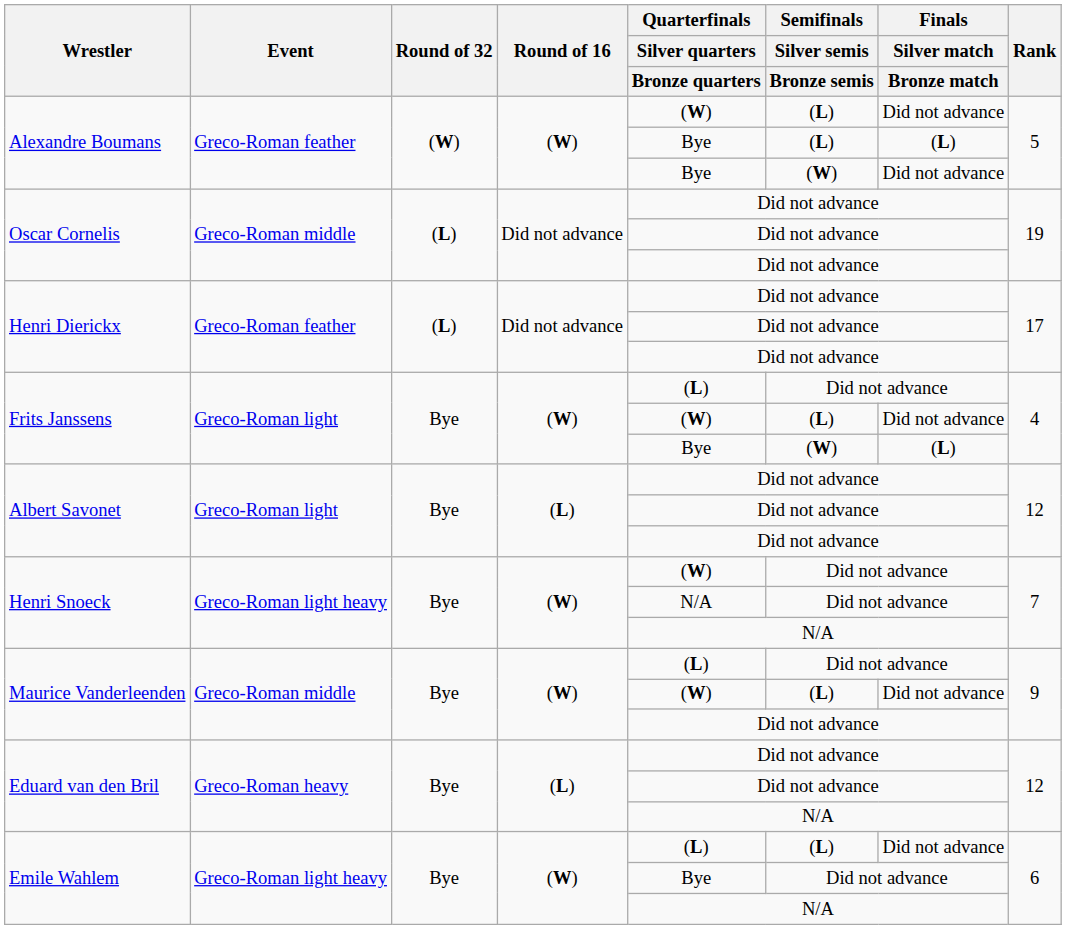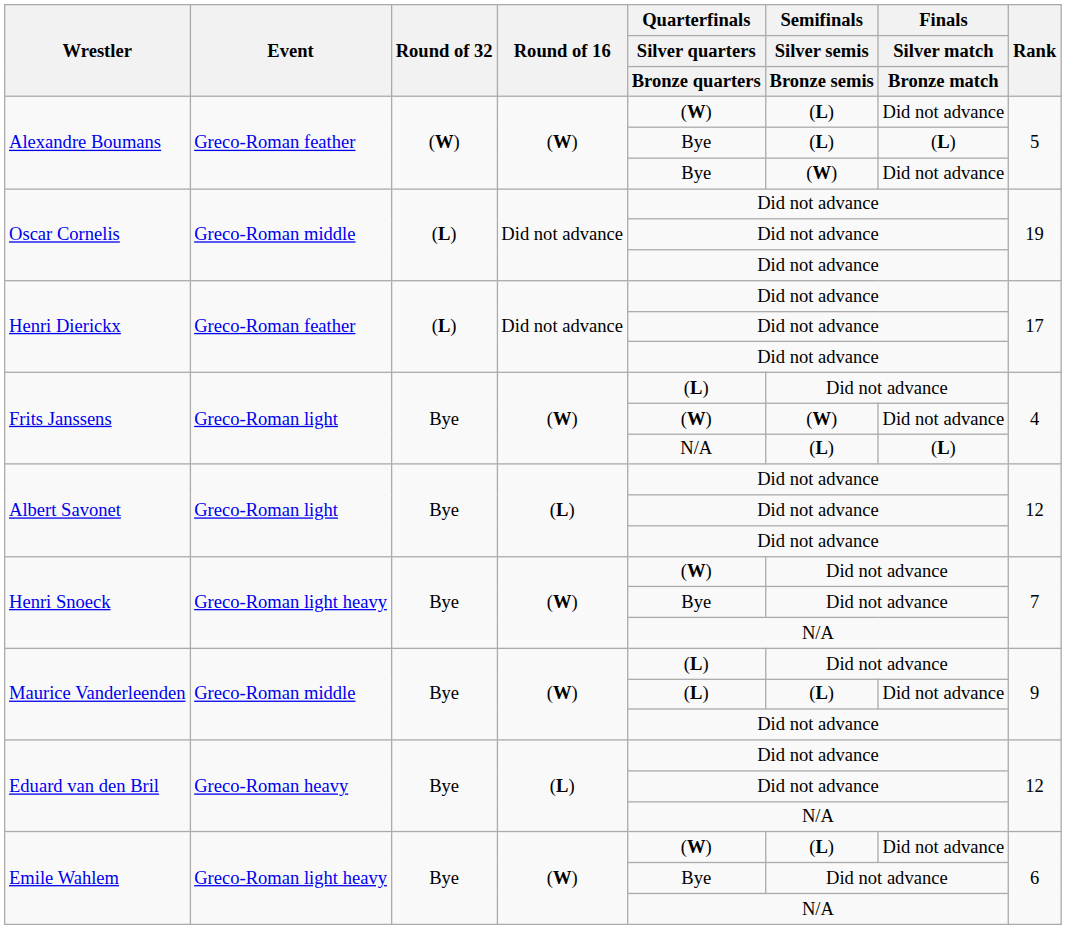row 14 | Semifinals / Silver semis / Bronze semis: (L) -> (W)
row 15 | Quarterfinals / Silver quarters / Bronze quarters: Bye -> N/A
row 15 | Semifinals / Silver semis / Bronze semis: (W) -> (L)
row 20 | Quarterfinals / Silver quarters / Bronze quarters: N/A -> Bye
row 23 | Quarterfinals / Silver quarters / Bronze quarters: (W) -> (L)
row 28 | Quarterfinals / Silver quarters / Bronze quarters: (L) -> (W)
